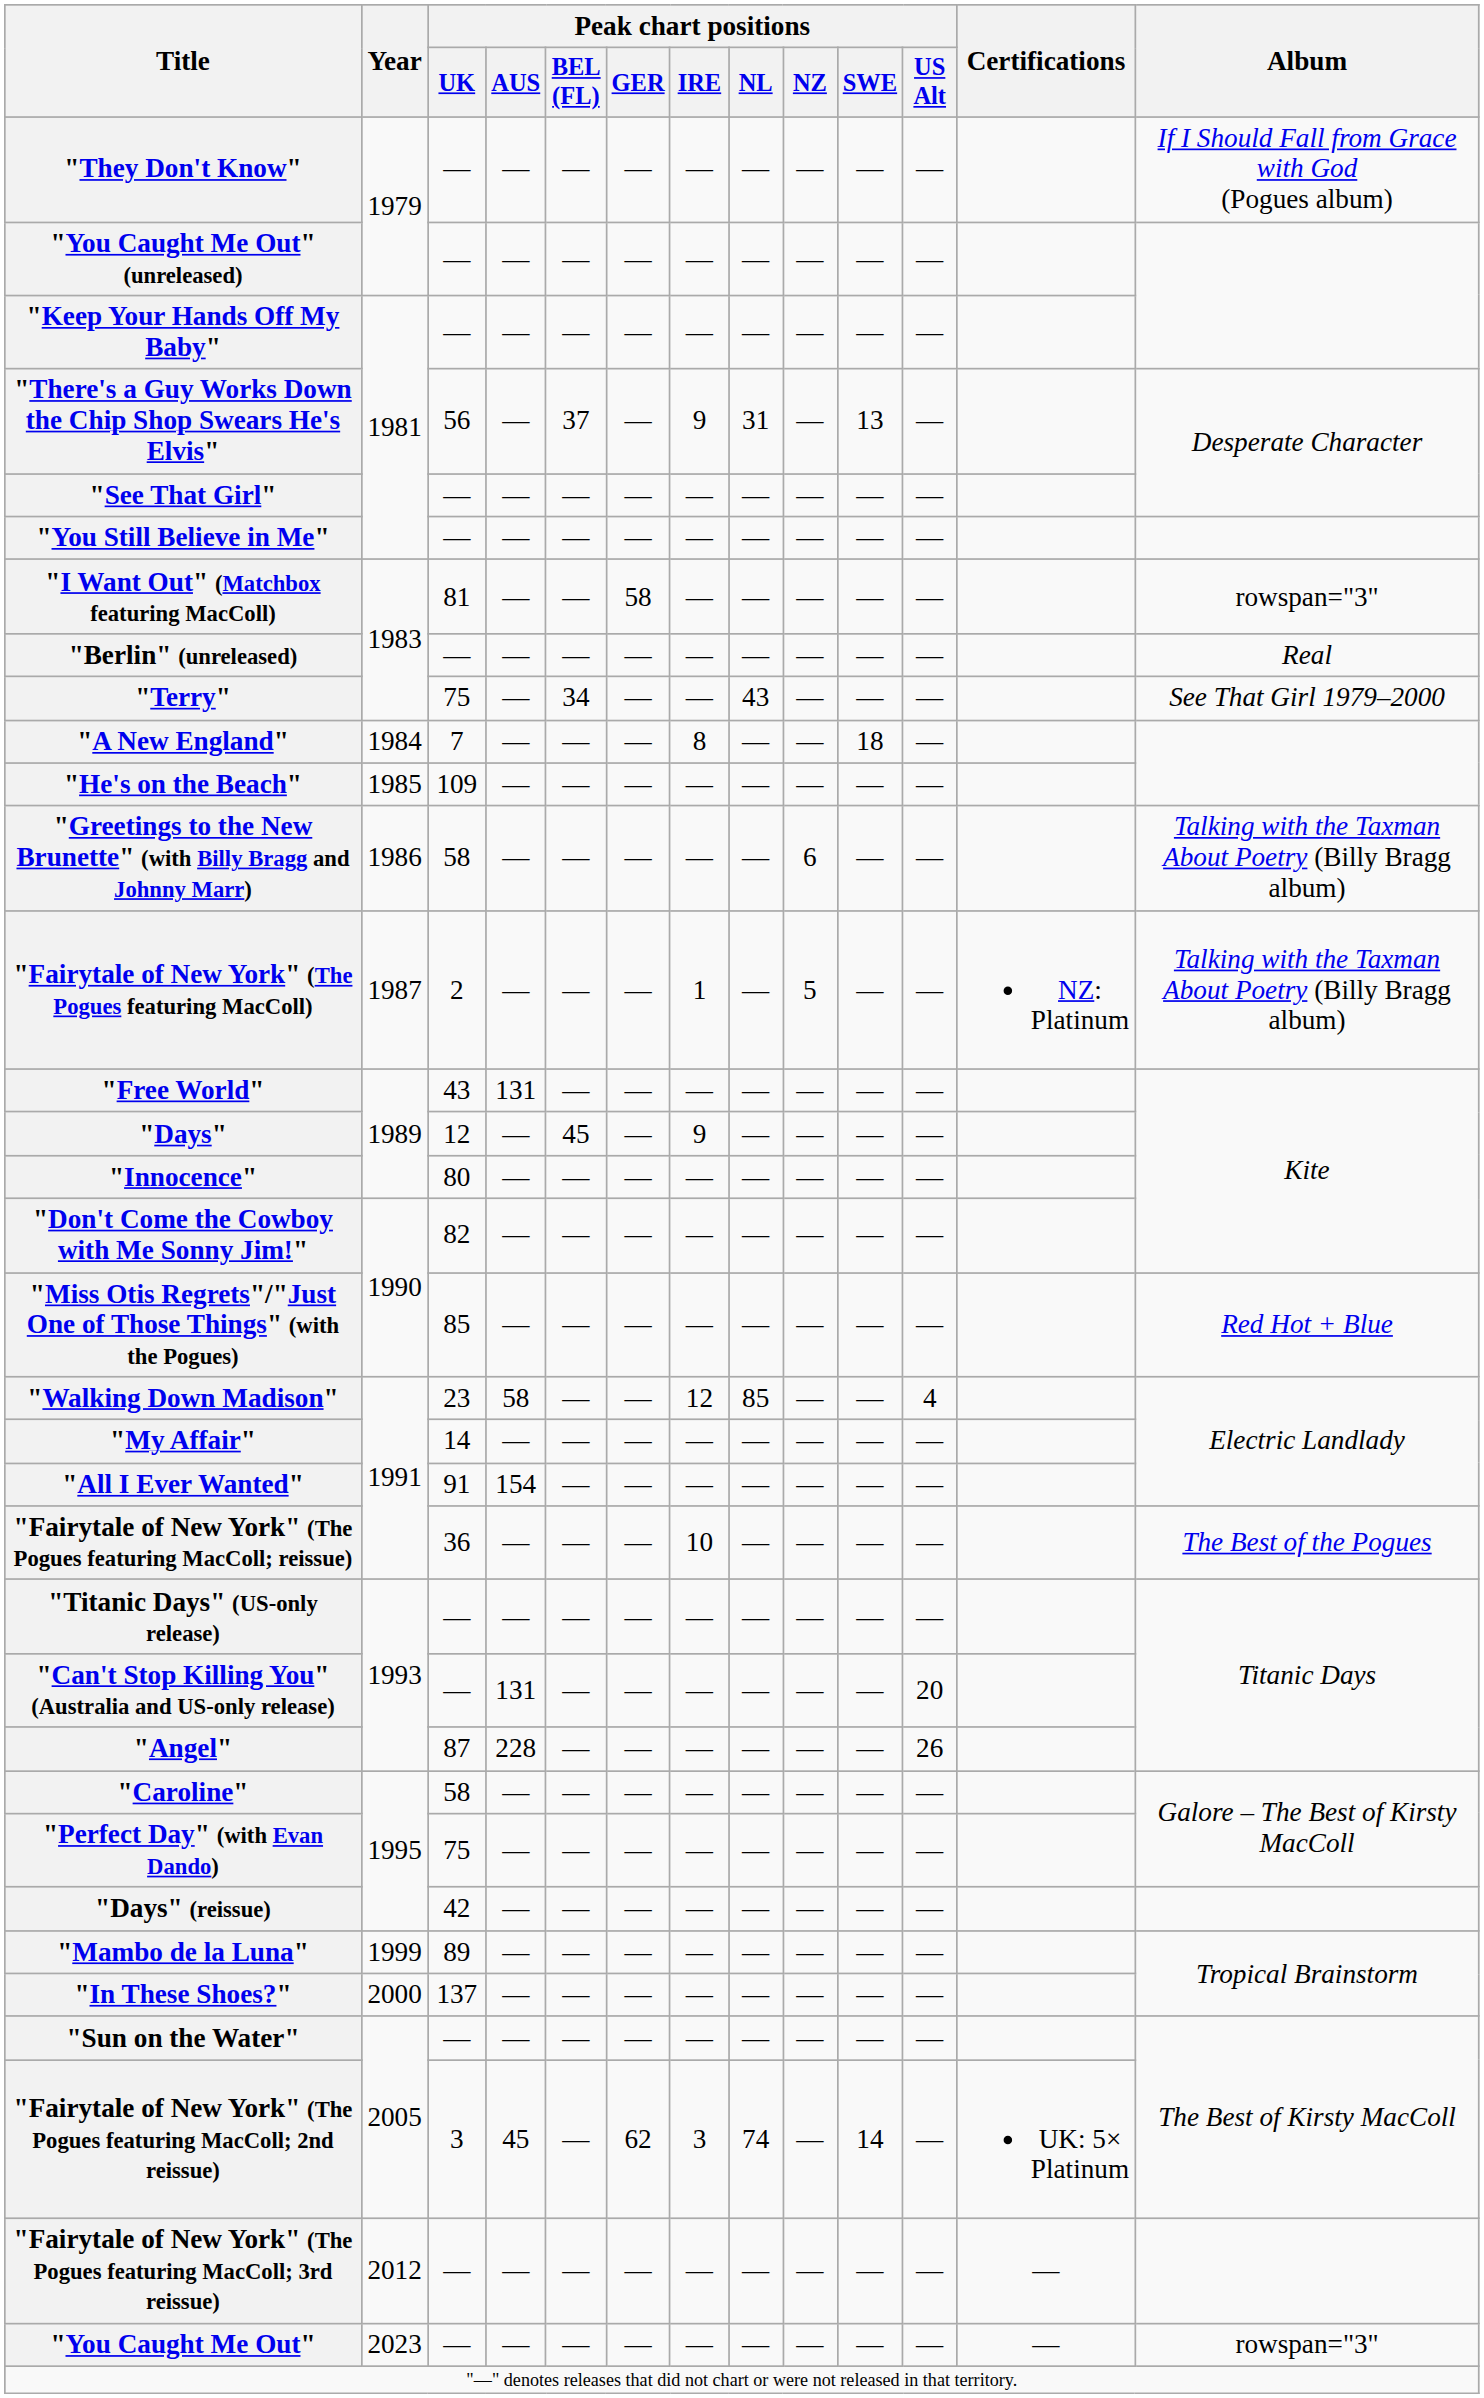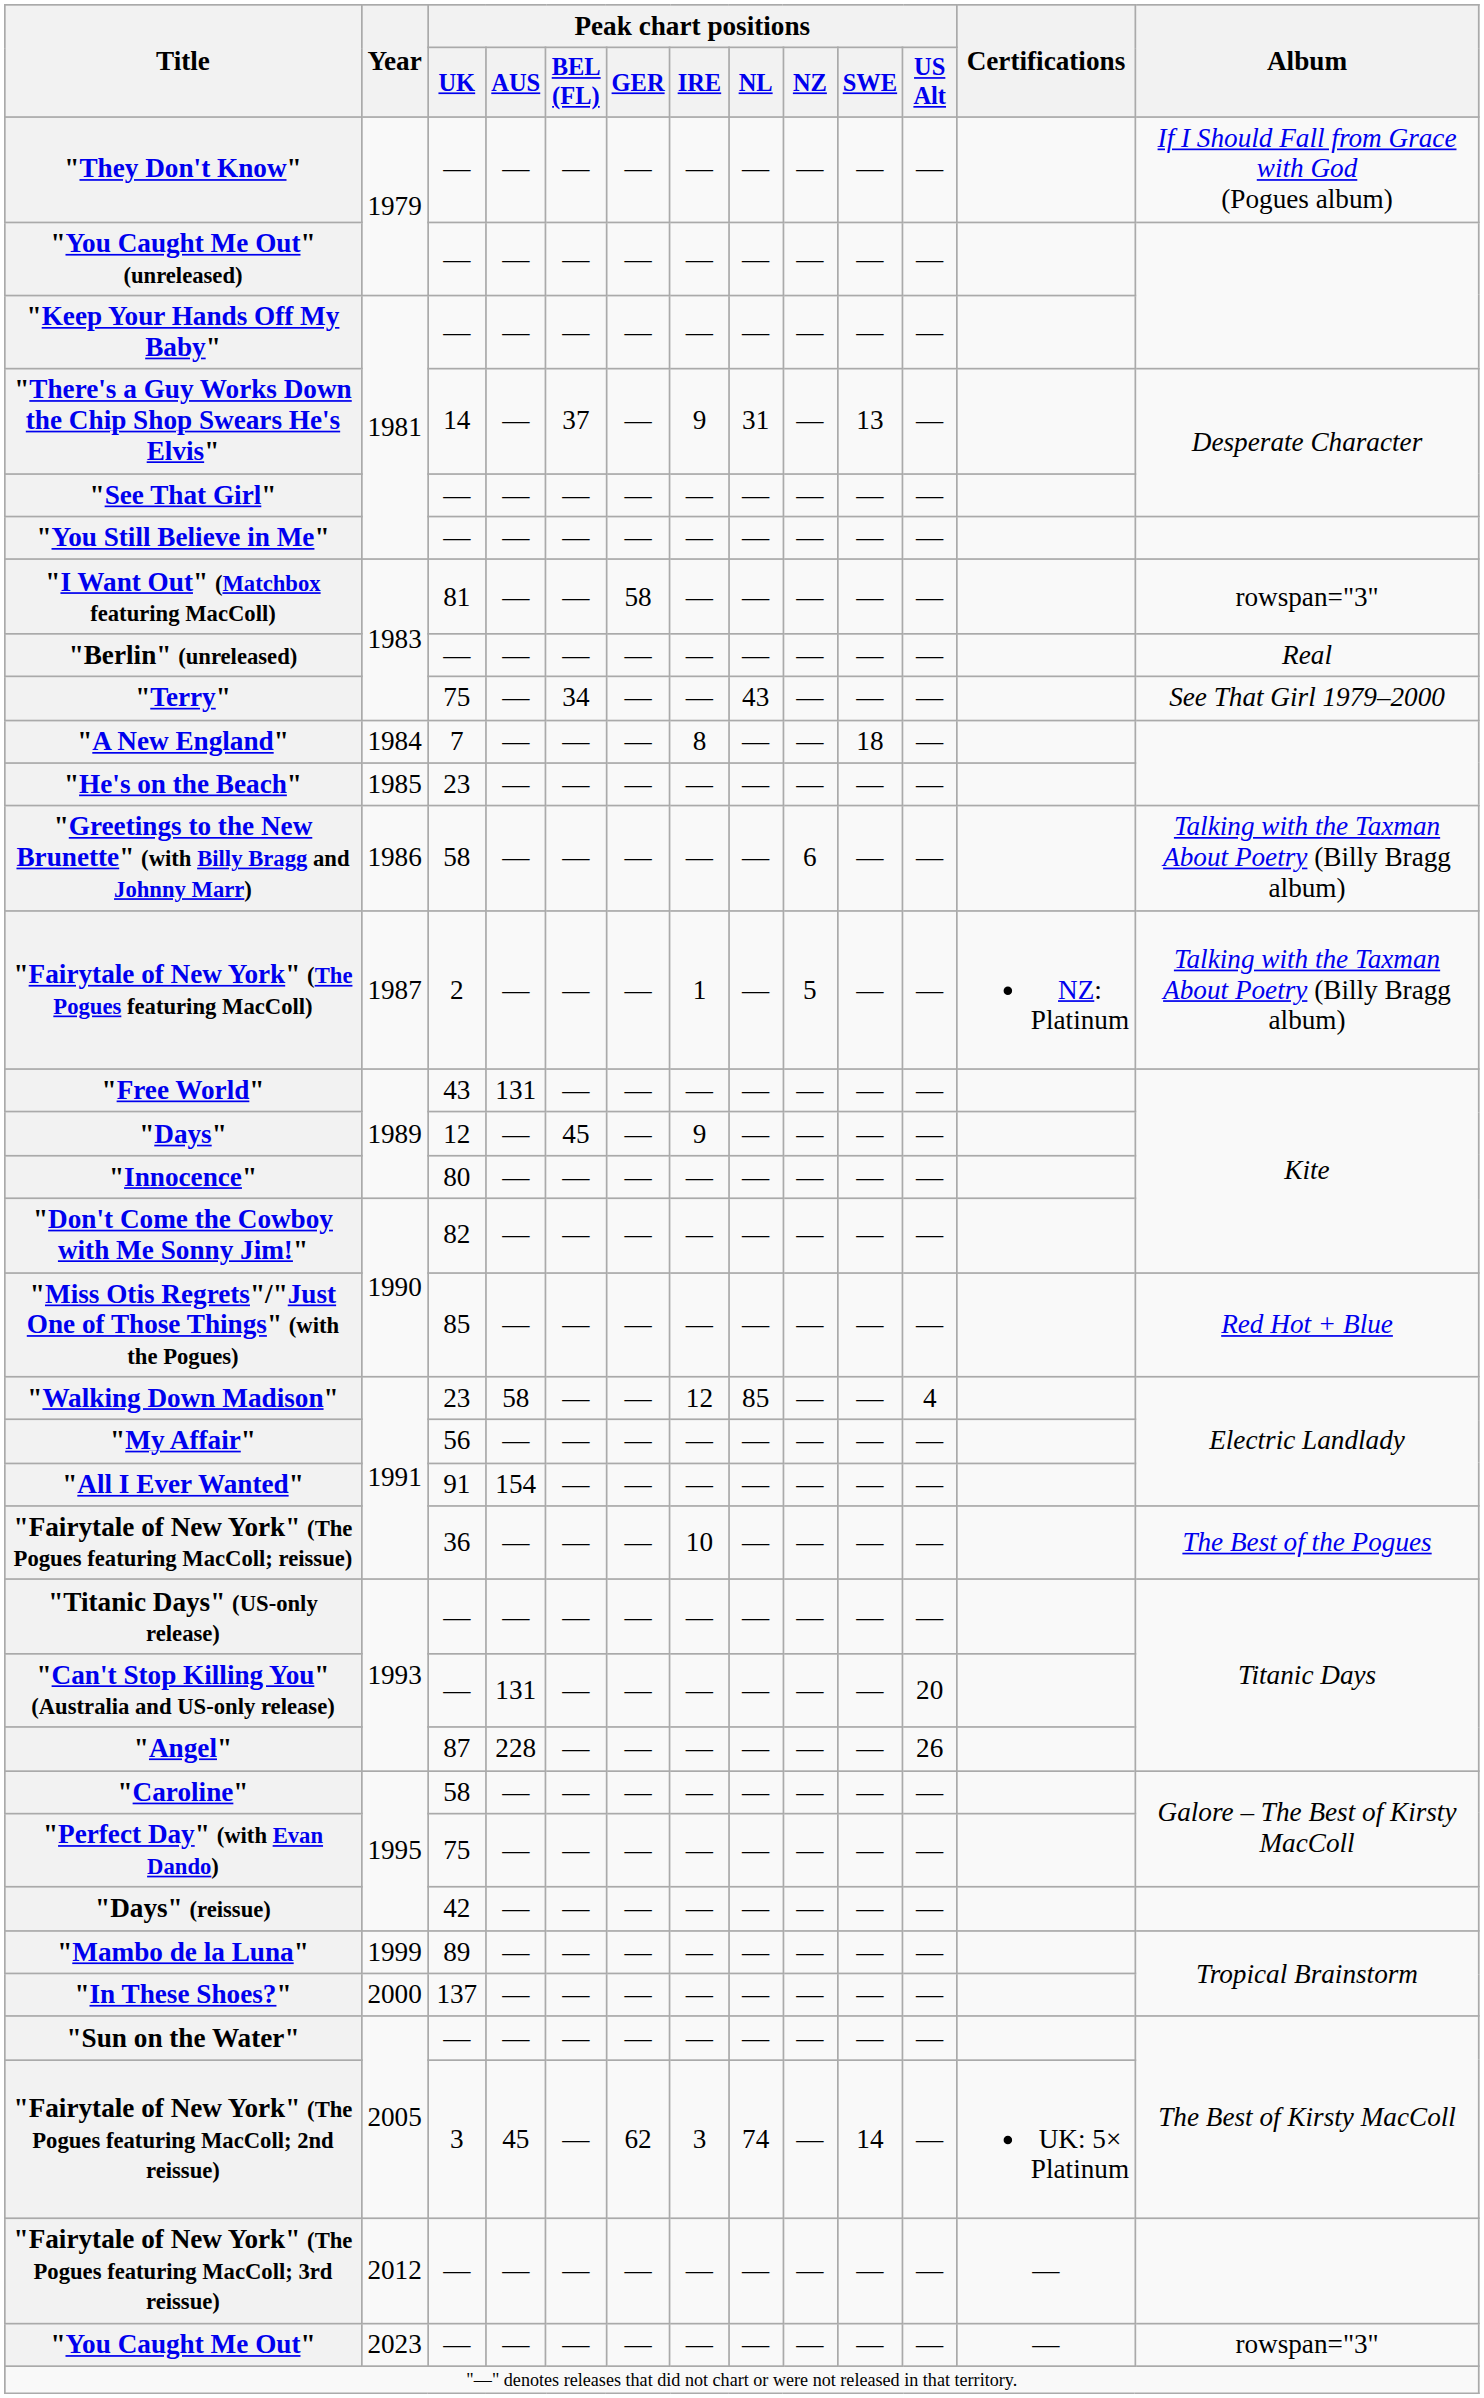"There's a Guy Works Down the Chip Shop Swears He's Elvis" | Peak chart positions / UK: 56 -> 14
"He's on the Beach" | Peak chart positions / UK: 109 -> 23
"My Affair" | Peak chart positions / UK: 14 -> 56
